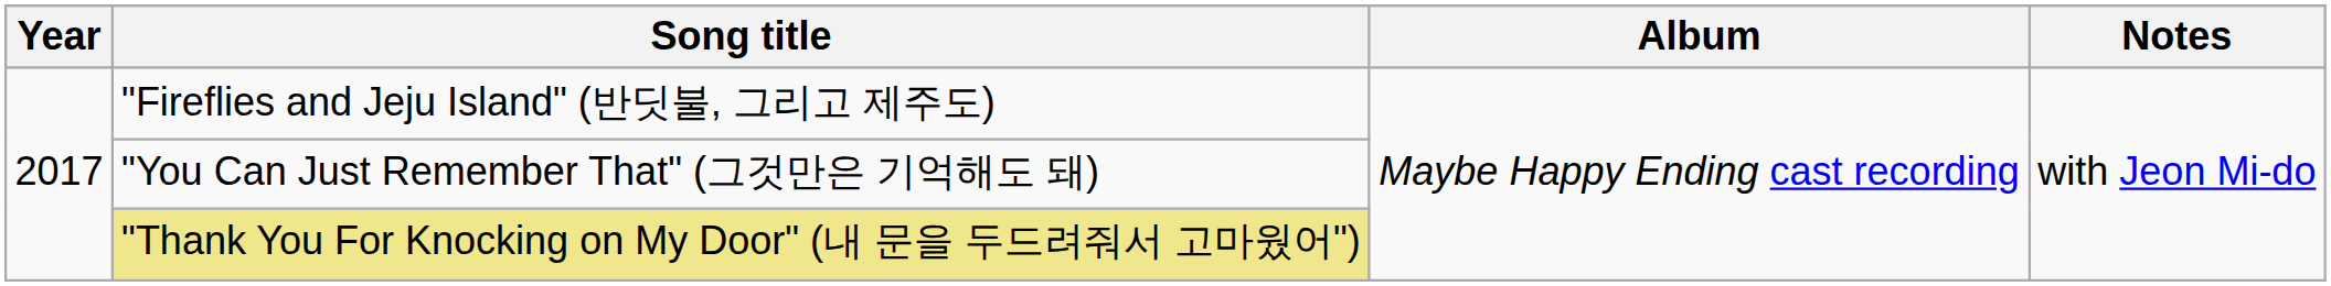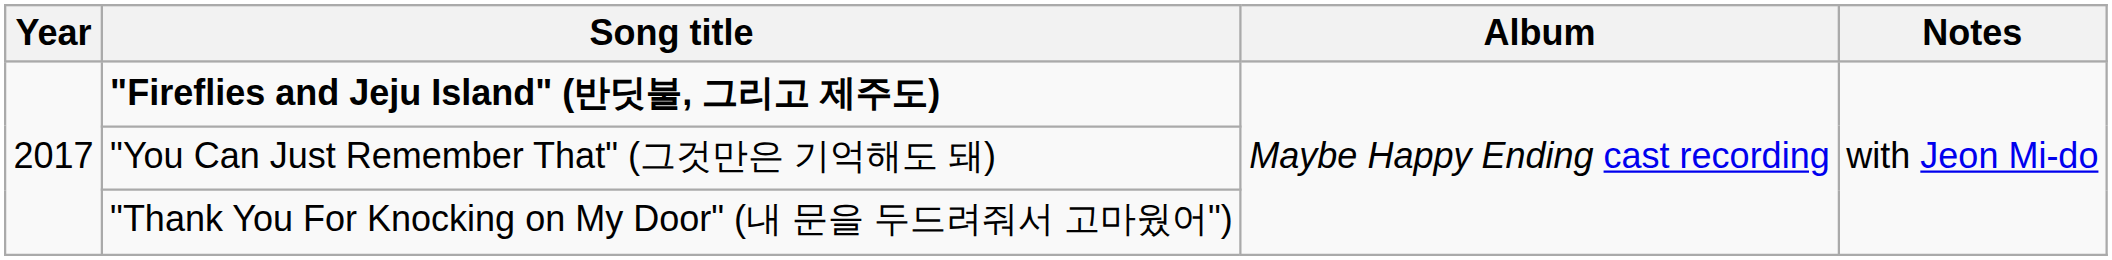"Fireflies and Jeju Island" (반딧불, 그리고 제주도) | Song title: normal -> bold
"Thank You For Knocking on My Door" (내 문을 두드려줘서 고마웠어") | Song title: khaki background -> no background
